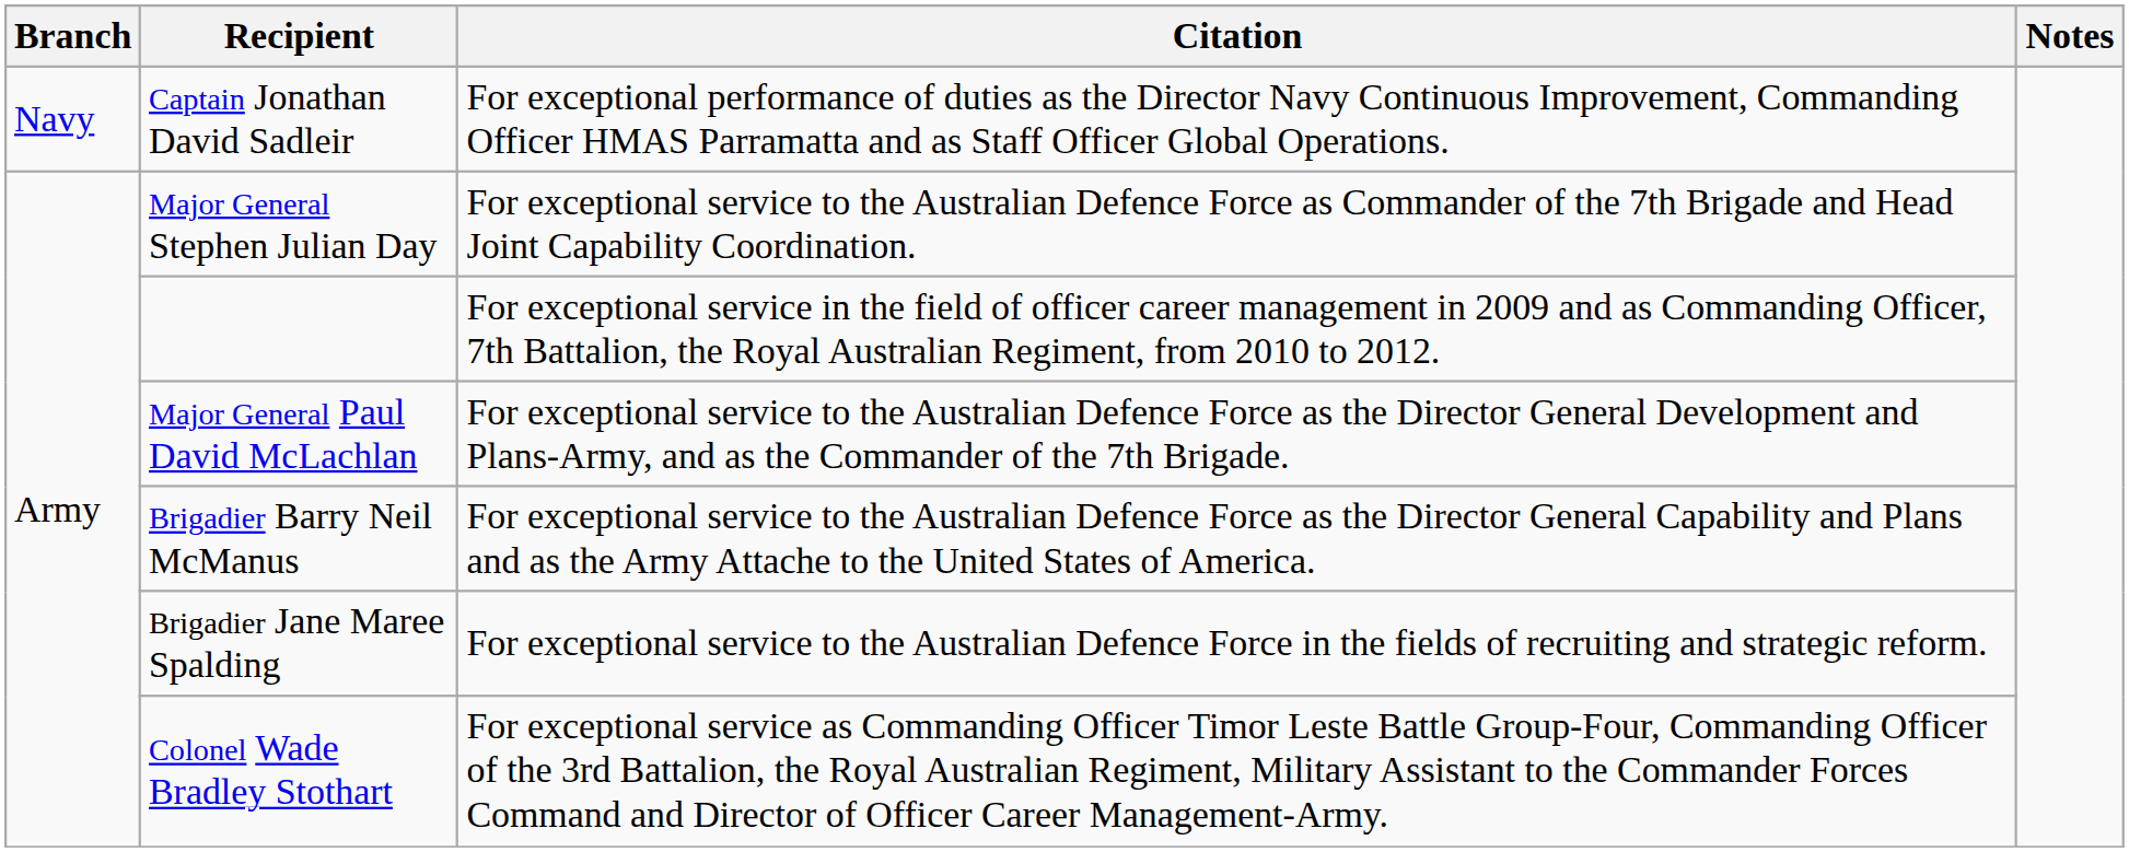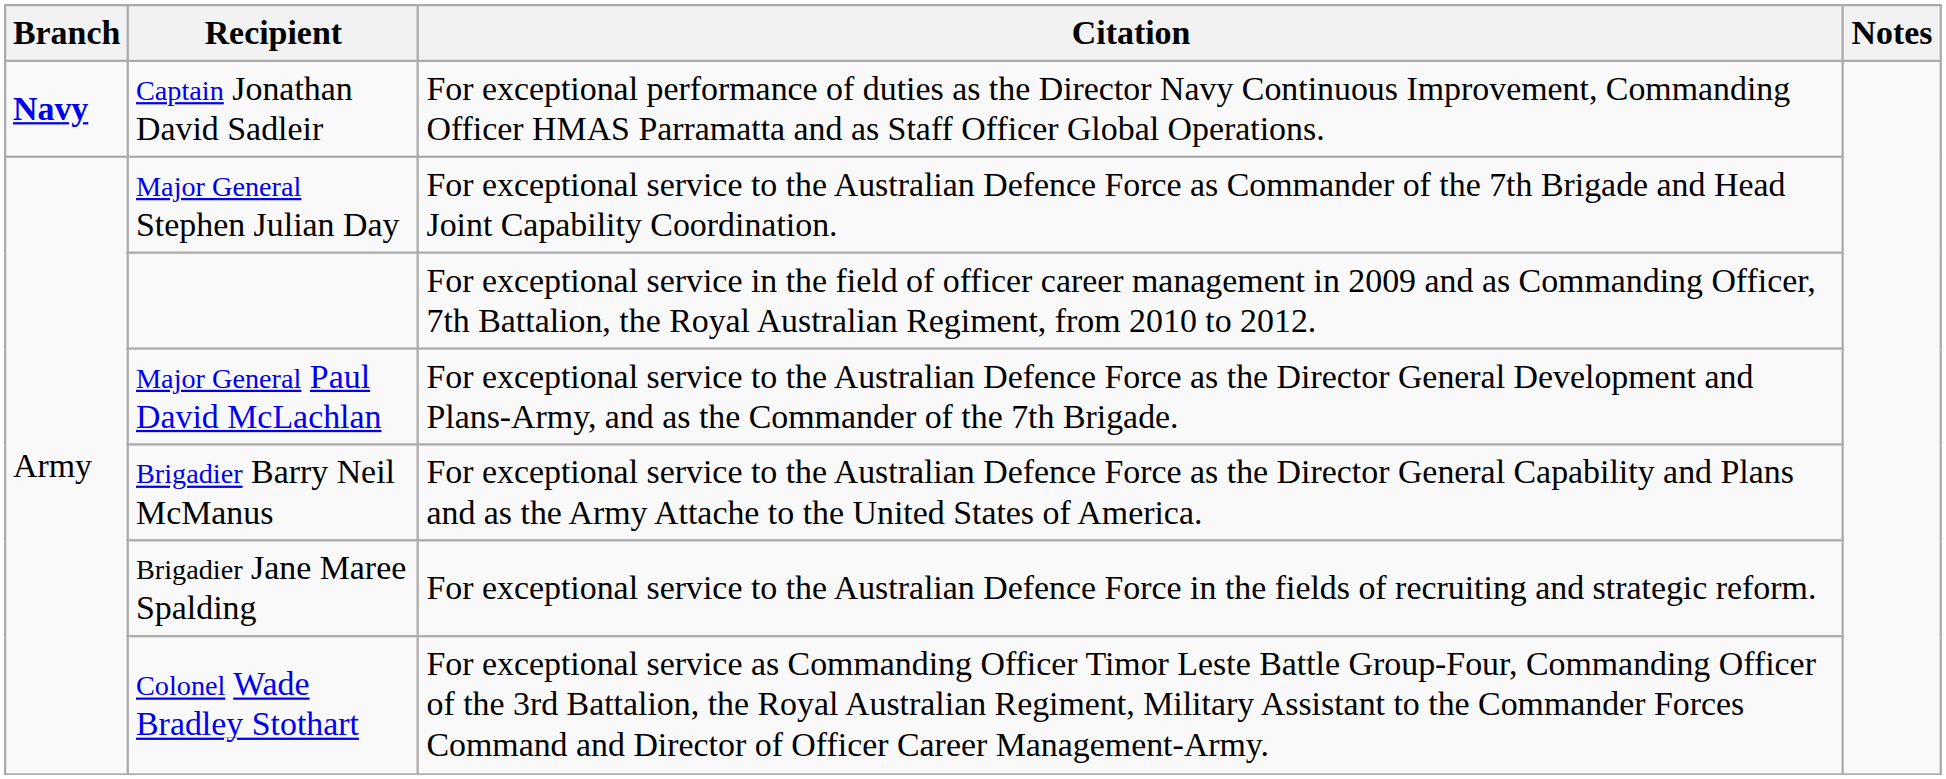Captain Jonathan David Sadleir | Branch: normal -> bold
